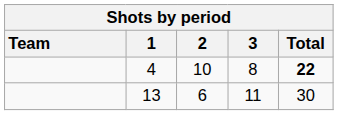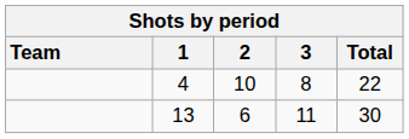4 | Total: bold -> normal
